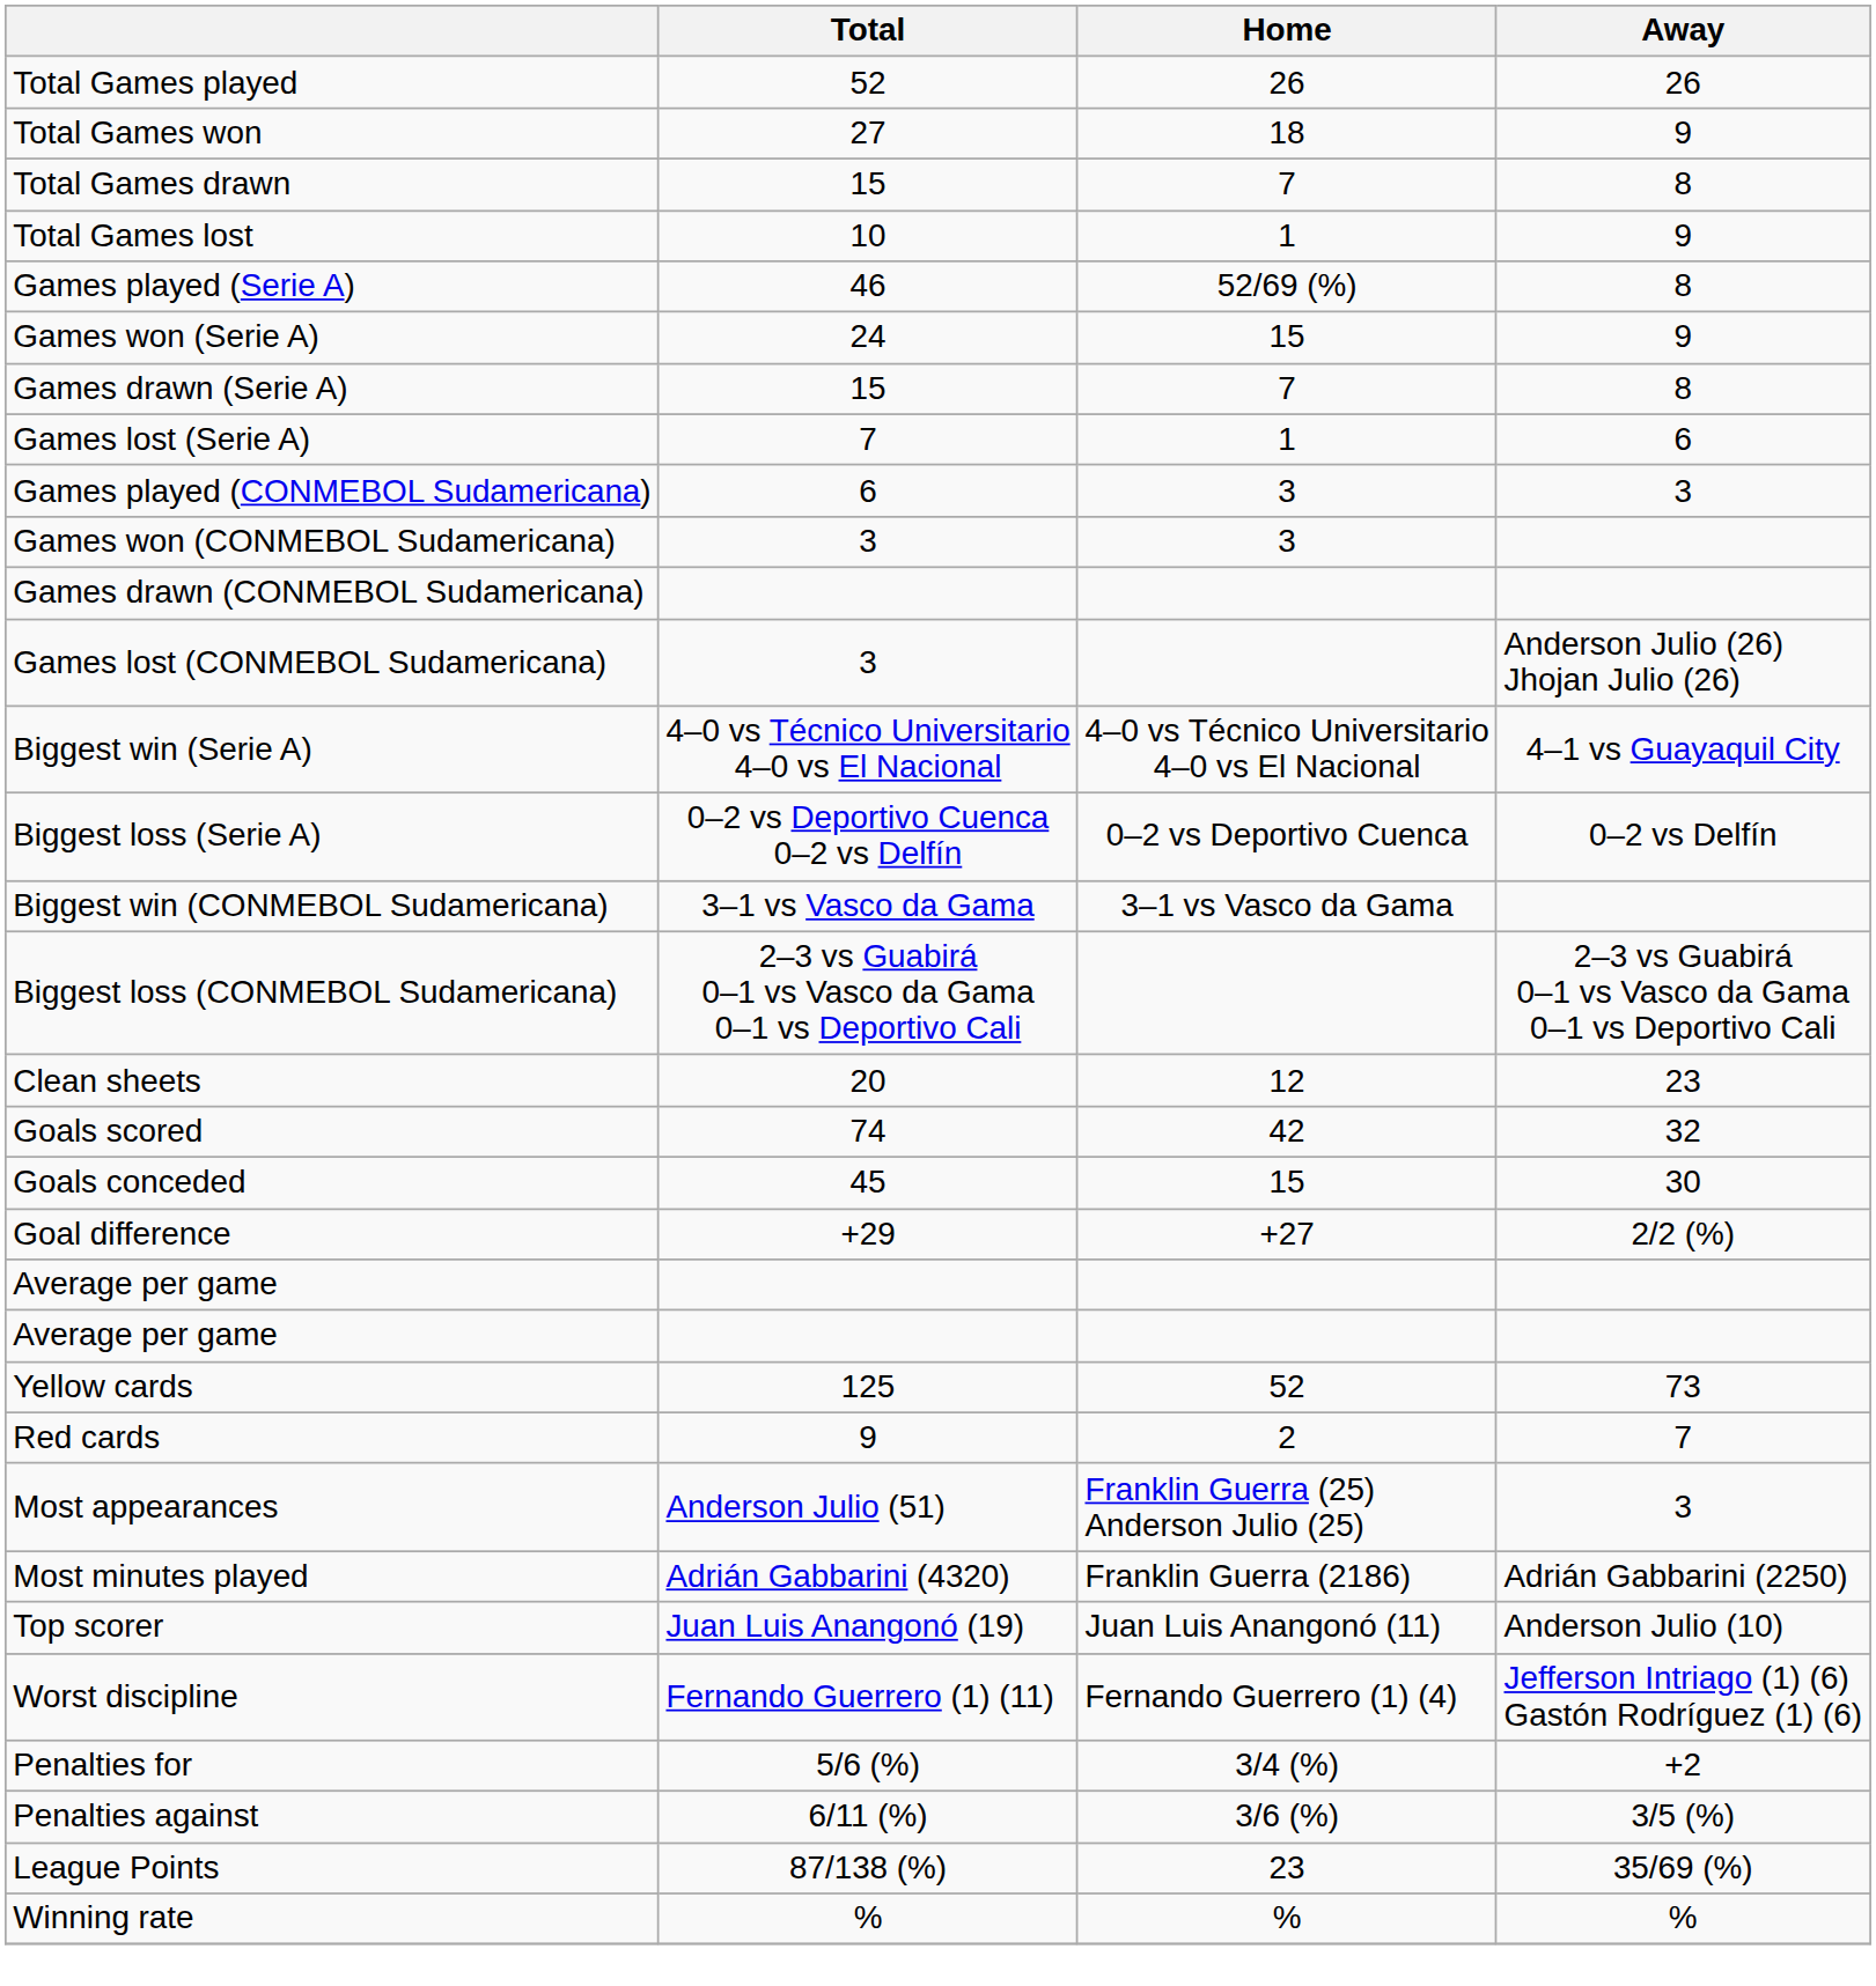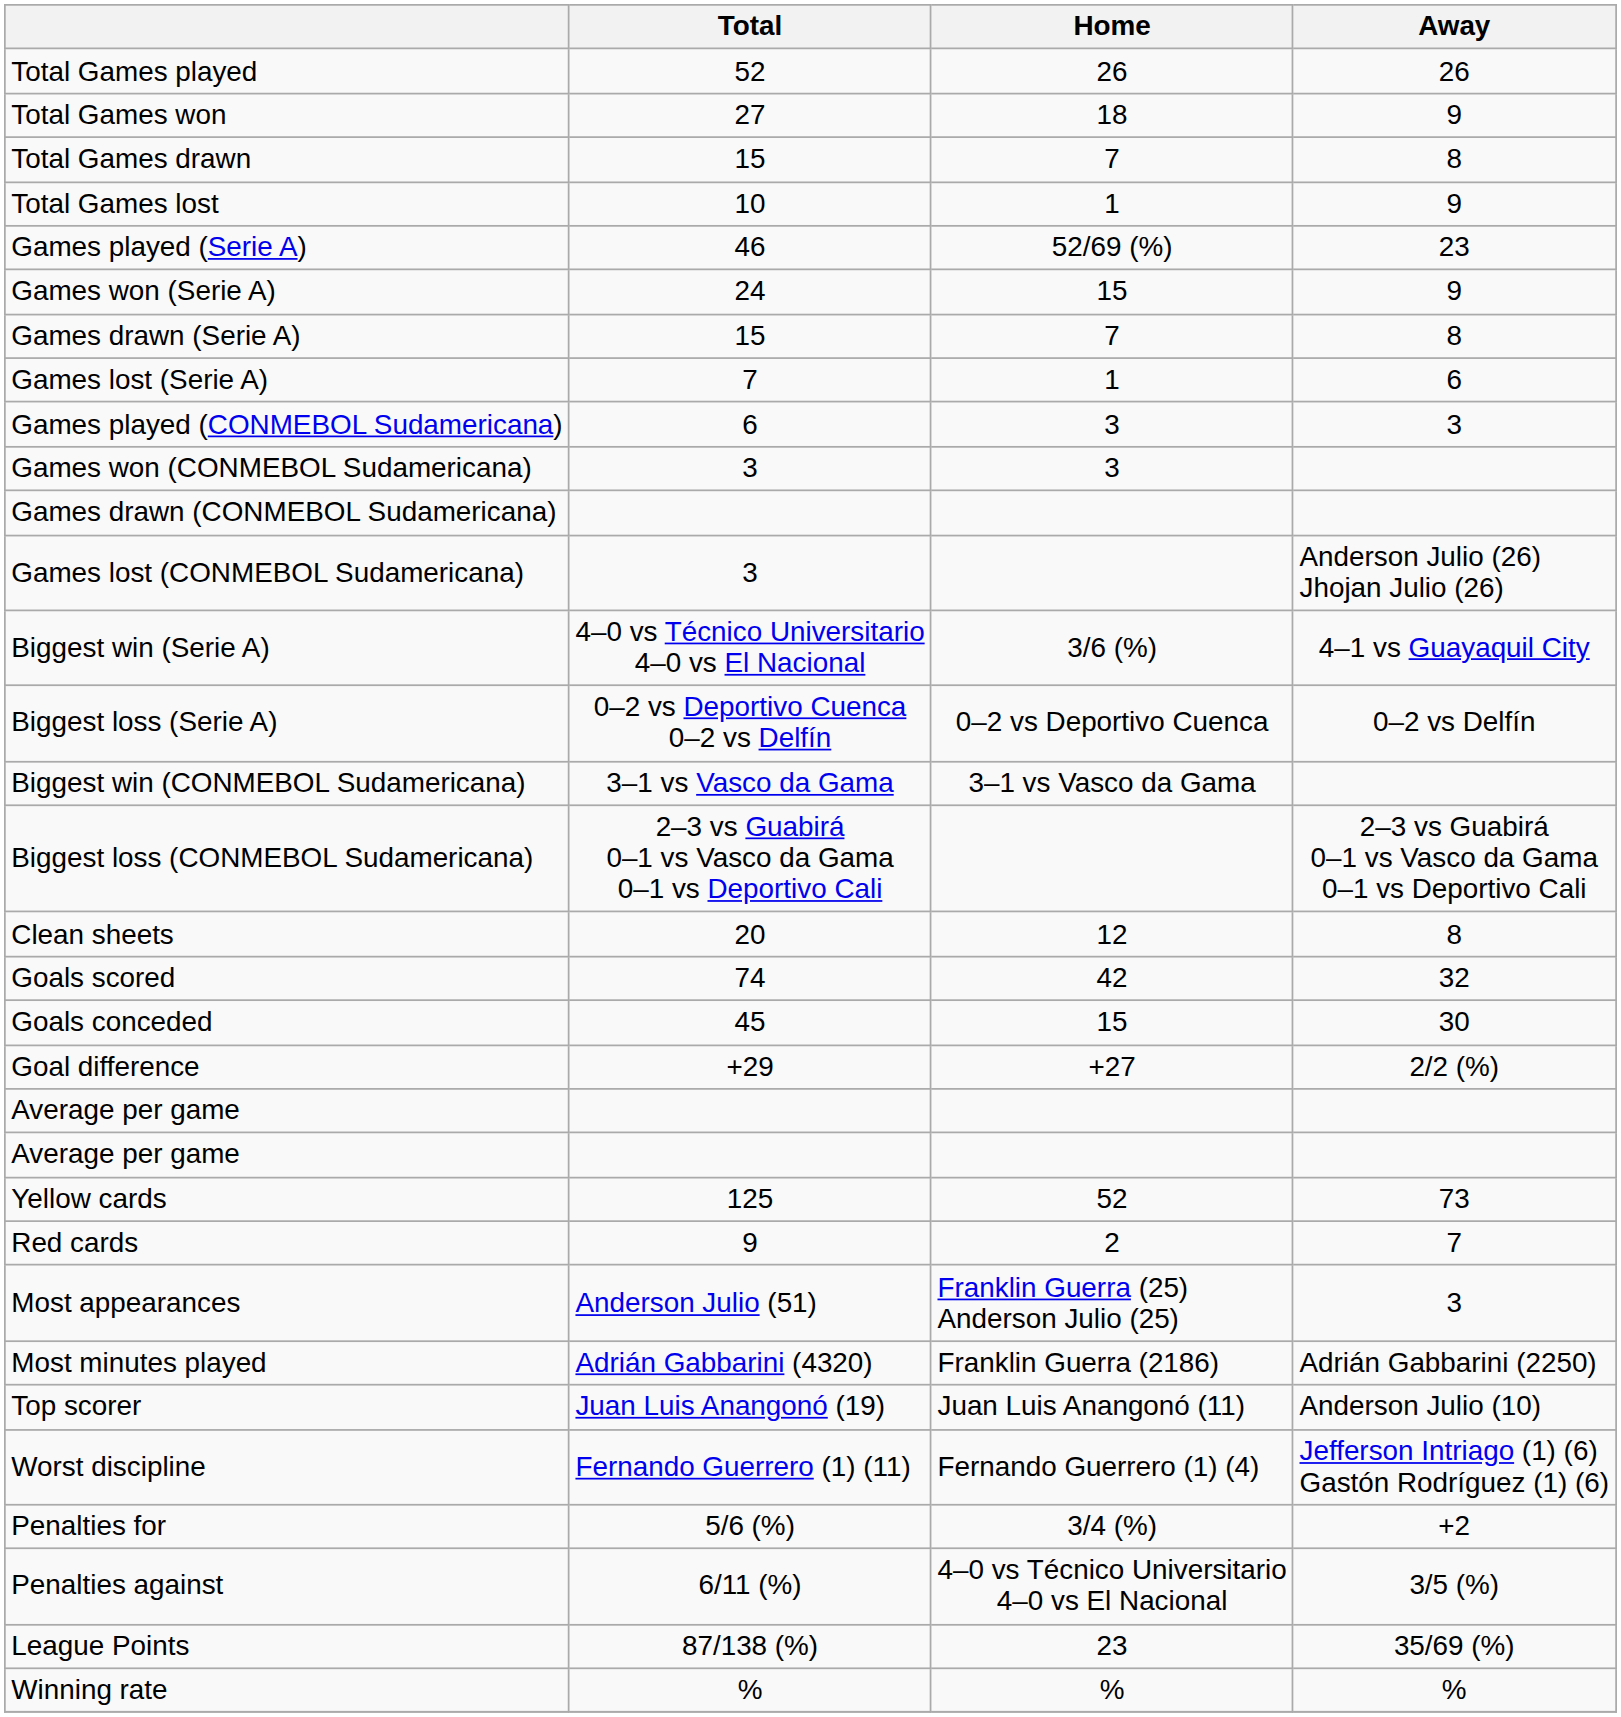Games played (Serie A) | Away: 8 -> 23
Biggest win (Serie A) | Home: 4–0 vs Técnico Universitario 4–0 vs El Nacional -> 3/6 (%)
Clean sheets | Away: 23 -> 8
Penalties against | Home: 3/6 (%) -> 4–0 vs Técnico Universitario 4–0 vs El Nacional
